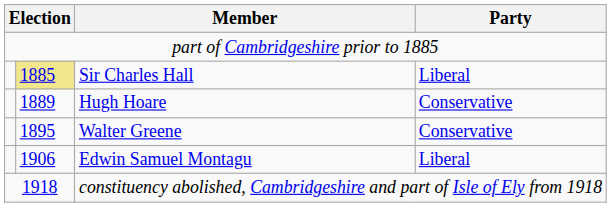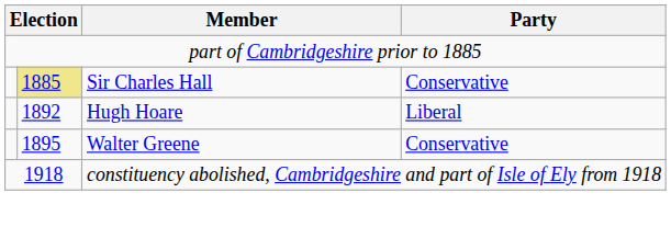Sir Charles Hall | Party: Liberal -> Conservative
Hugh Hoare | column 2: 1889 -> 1892
Hugh Hoare | Party: Conservative -> Liberal
- row: 1906 | Edwin Samuel Montagu | Liberal
